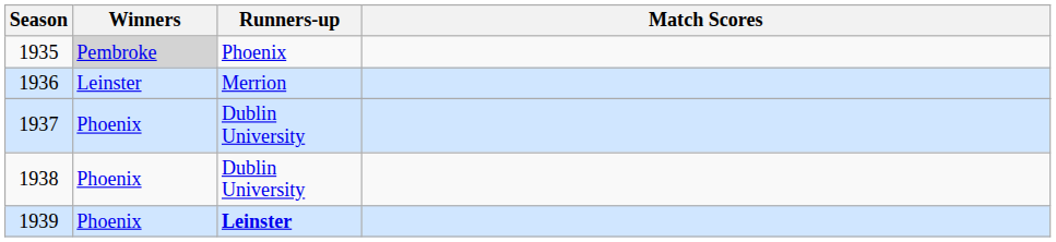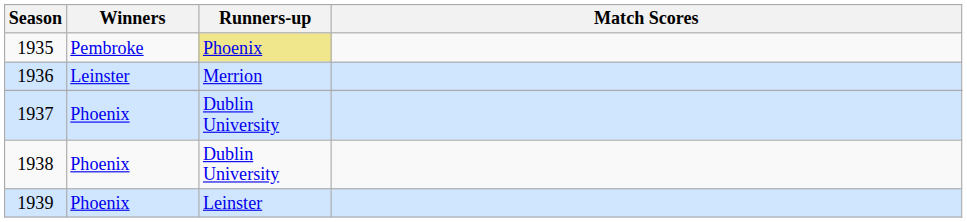1935 | Winners: lightgrey background -> no background
1935 | Runners-up: no background -> khaki background
1939 | Runners-up: bold -> normal
